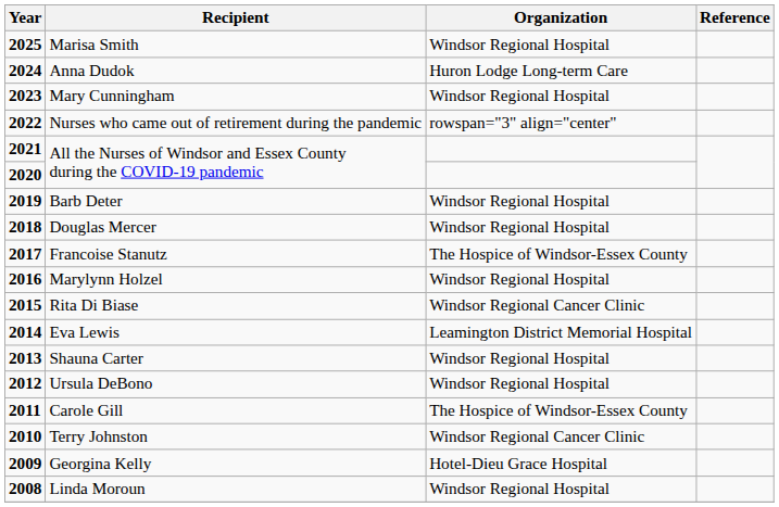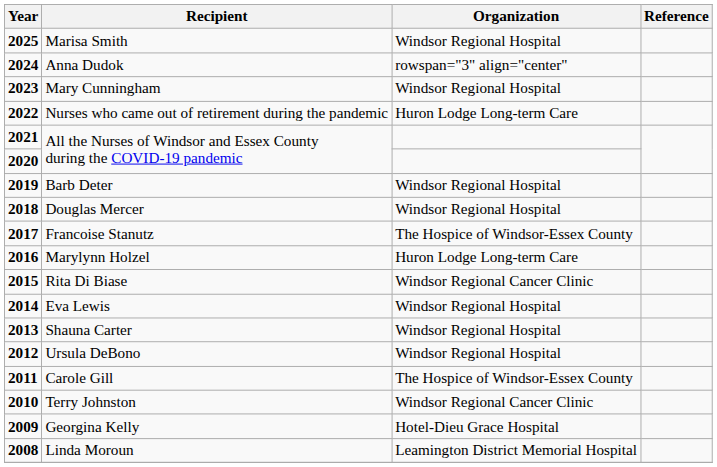Anna Dudok | Organization: Huron Lodge Long-term Care -> rowspan="3" align="center"
Nurses who came out of retirement during the pandemic | Organization: rowspan="3" align="center" -> Huron Lodge Long-term Care
Marylynn Holzel | Organization: Windsor Regional Hospital -> Huron Lodge Long-term Care
Eva Lewis | Organization: Leamington District Memorial Hospital -> Windsor Regional Hospital
Linda Moroun | Organization: Windsor Regional Hospital -> Leamington District Memorial Hospital
